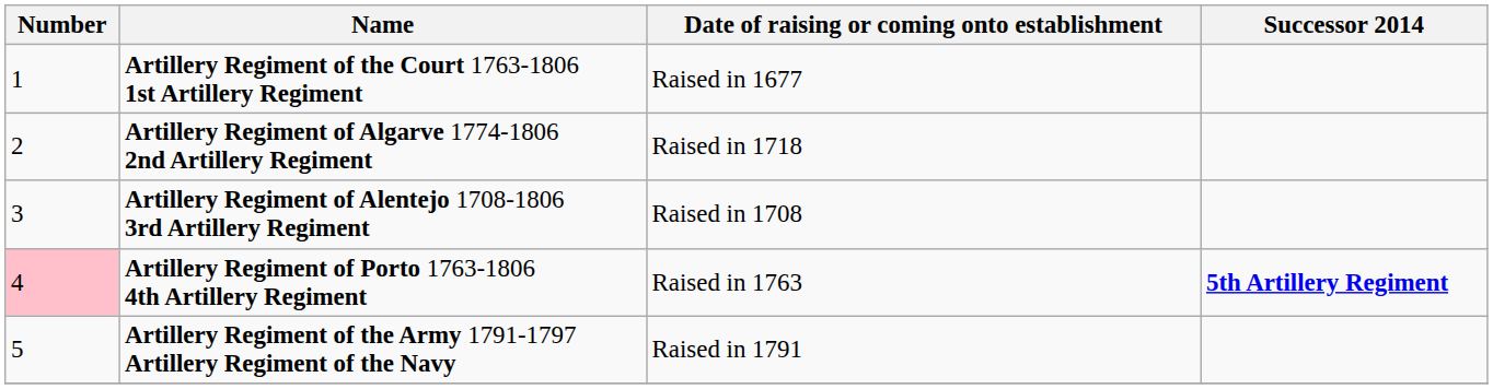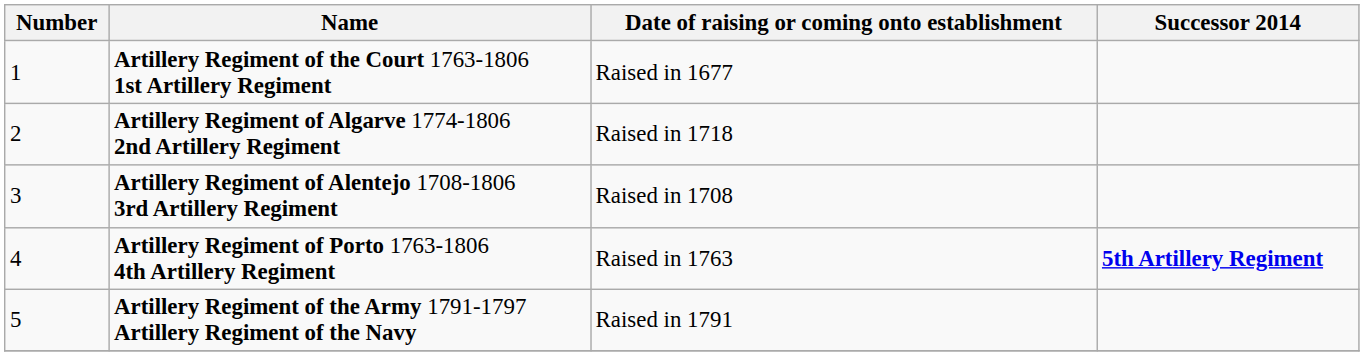Artillery Regiment of Porto 1763-1806 4th Artillery Regiment | Number: pink background -> no background
